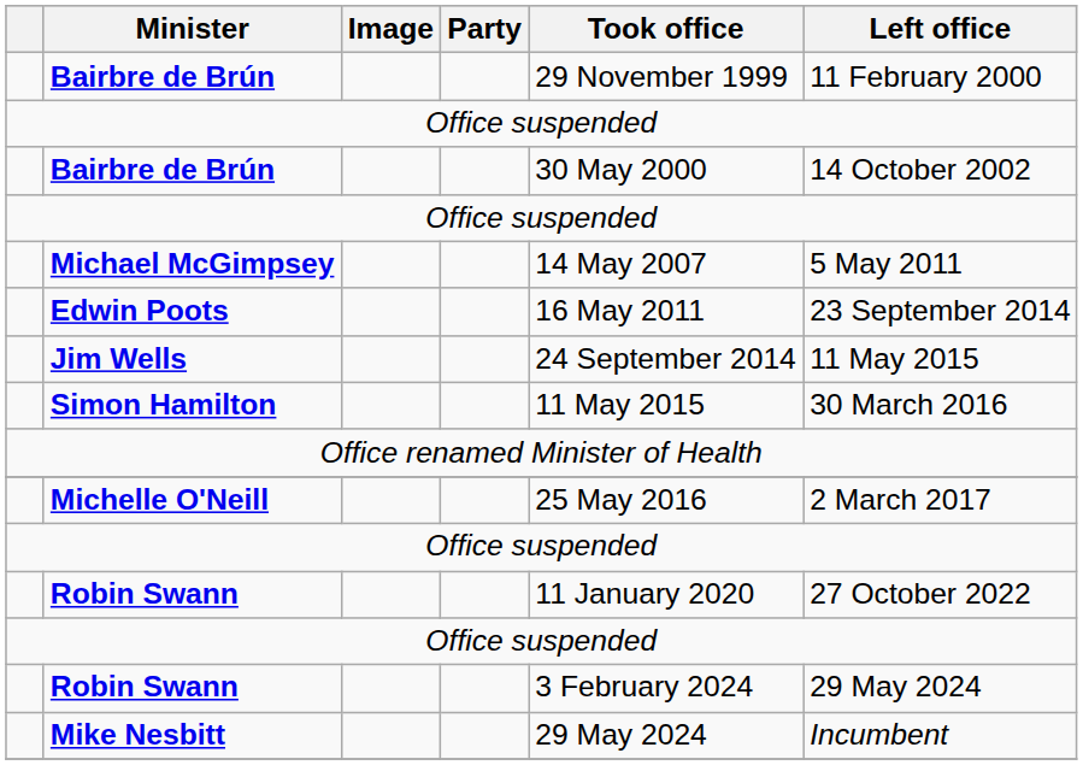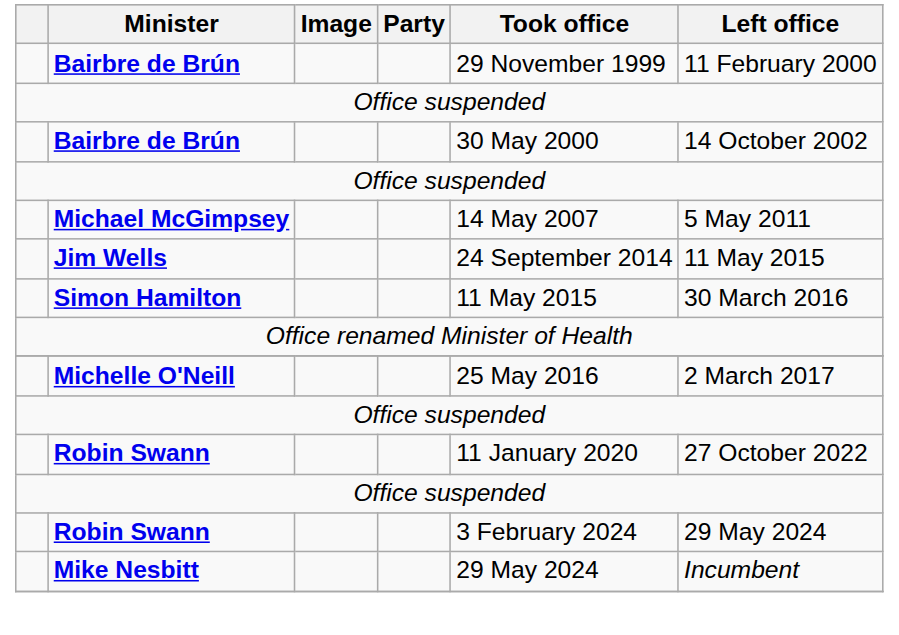- row: Edwin Poots | 16 May 2011 | 23 September 2014
